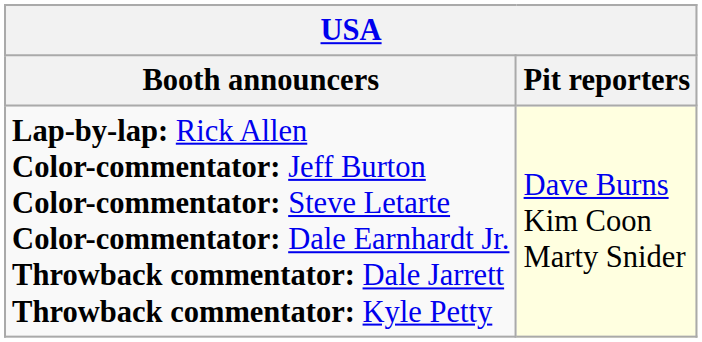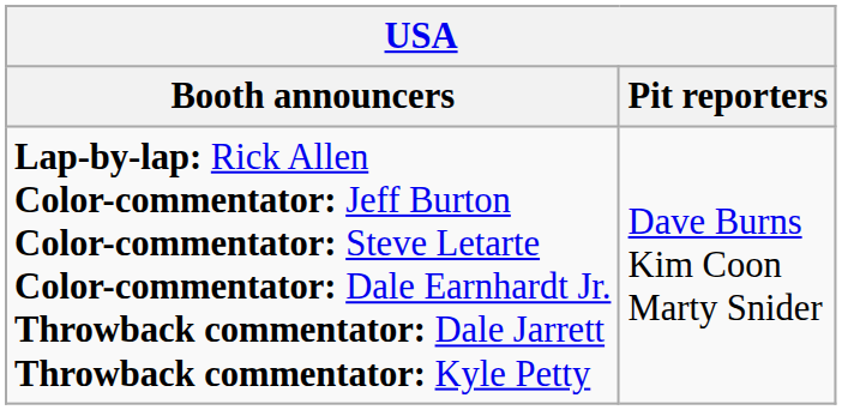row 3 | Pit reporters: lightyellow background -> no background
